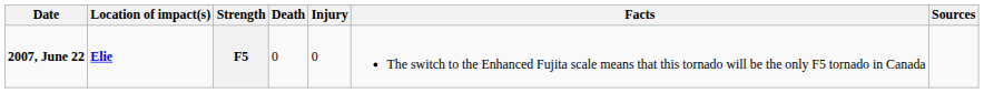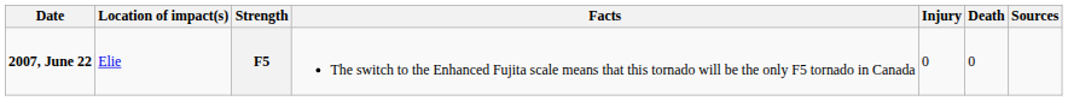columns swapped: Death <-> Facts
F5 | Location of impact(s): bold -> normal
